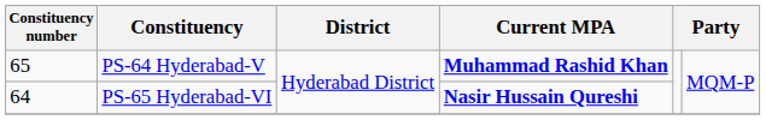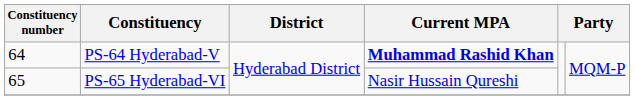PS-64 Hyderabad-V | Constituency number: 65 -> 64
PS-65 Hyderabad-VI | Constituency number: 64 -> 65
PS-65 Hyderabad-VI | Current MPA: bold -> normal
